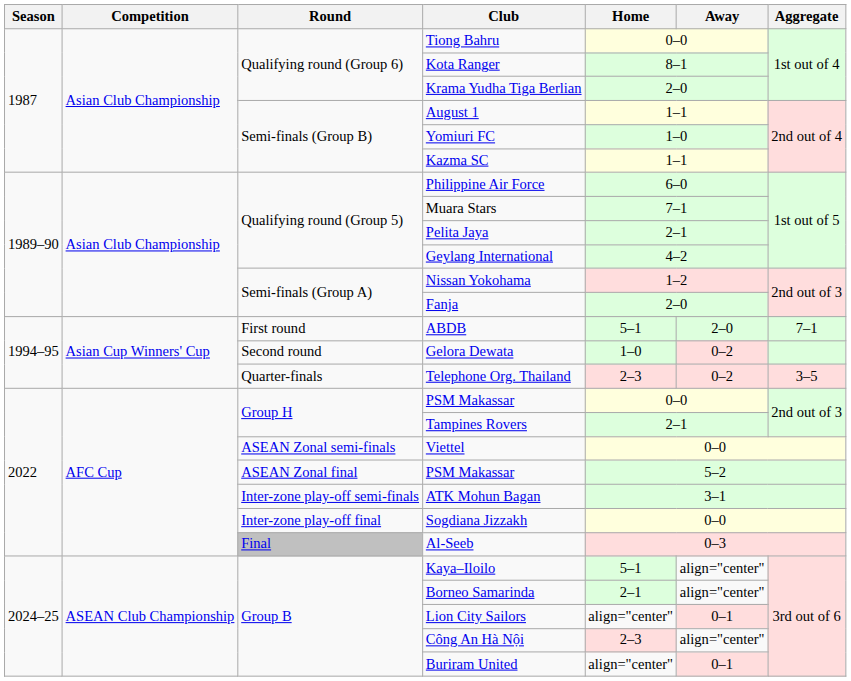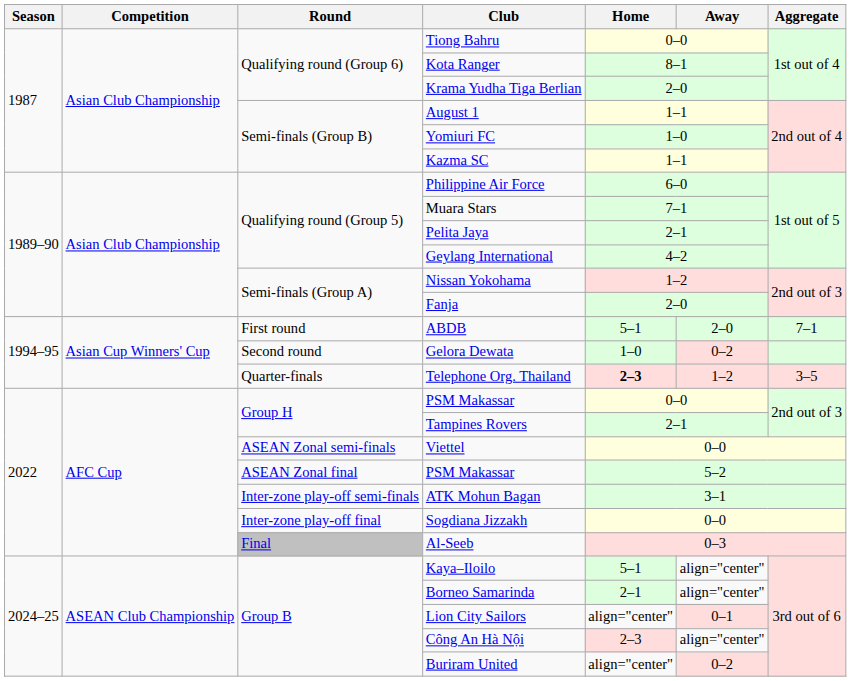Telephone Org. Thailand | Home: normal -> bold
Telephone Org. Thailand | Away: 0–2 -> 1–2
Buriram United | Away: 0–1 -> 0–2
